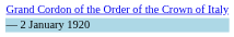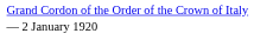— 2 January 1920 | column 1: lightblue background -> no background
